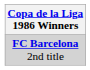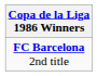row 2 | column 1: lightgrey background -> no background
